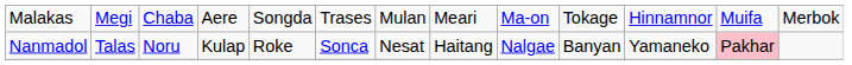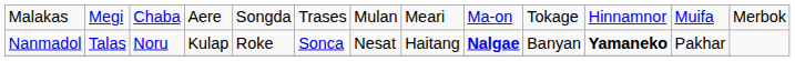Nanmadol | column 9: normal -> bold
Nanmadol | column 11: normal -> bold
Nanmadol | column 12: pink background -> no background
